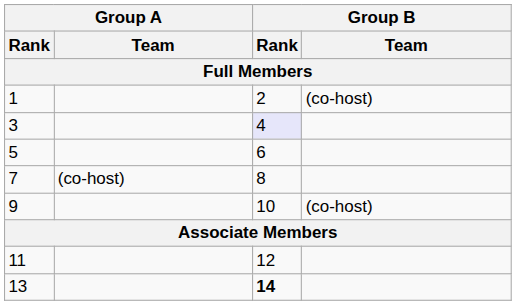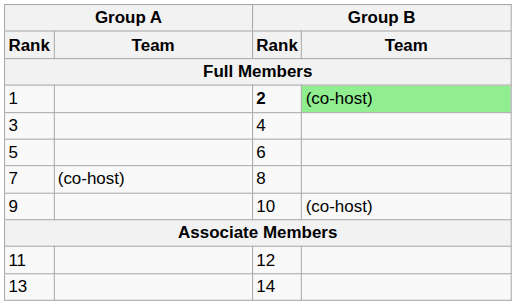1 | Group B / Rank: normal -> bold
1 | Group B / Team: no background -> lightgreen background
3 | Group B / Rank: lavender background -> no background
13 | Group B / Rank: bold -> normal
